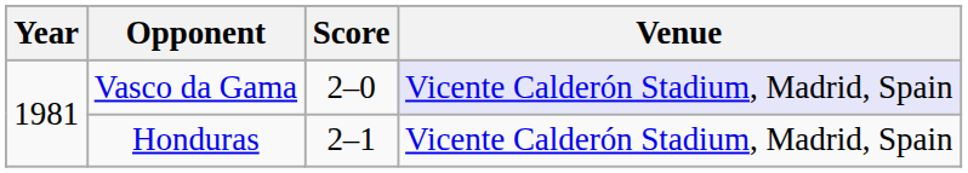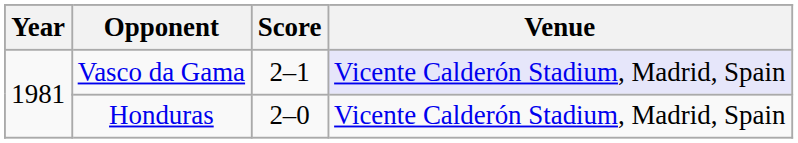Vasco da Gama | Score: 2–0 -> 2–1
Honduras | Score: 2–1 -> 2–0
